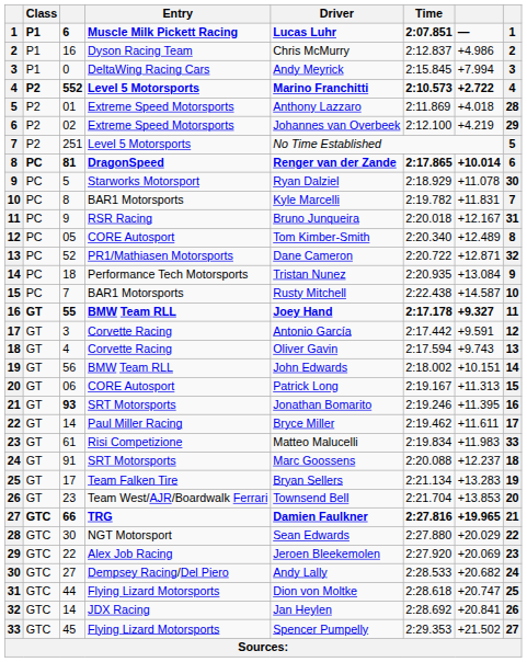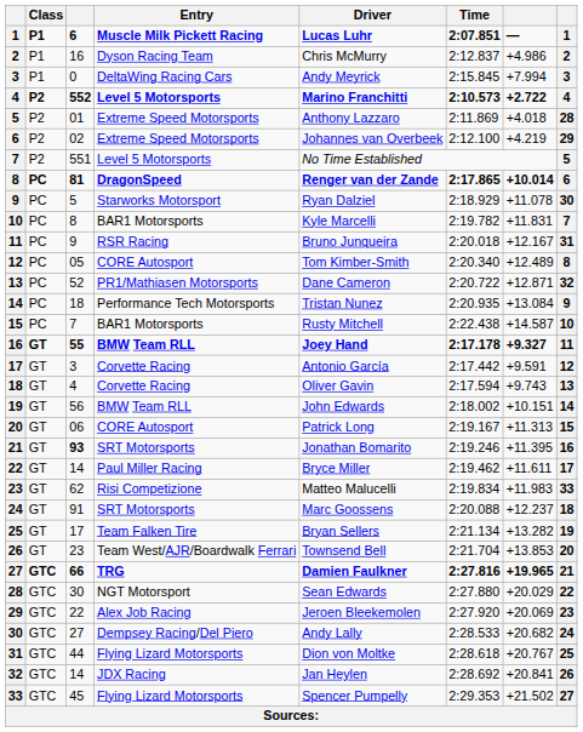row 8 | column 3: 251 -> 551
row 24 | column 3: 61 -> 62
row 26 | column 7: +13.283 -> +13.282
row 32 | column 7: +20.747 -> +20.767
